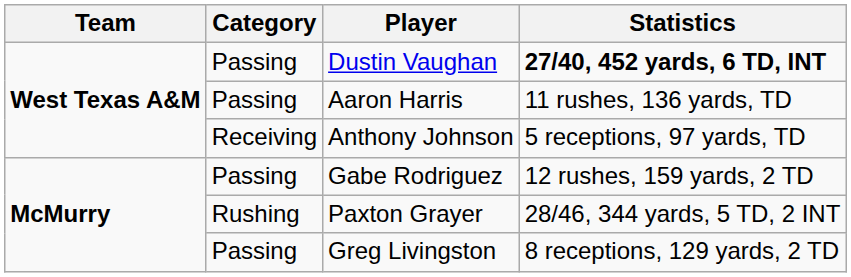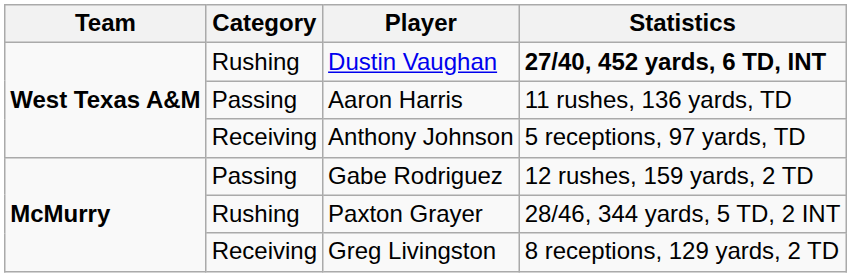Dustin Vaughan | Category: Passing -> Rushing
Greg Livingston | Category: Passing -> Receiving
